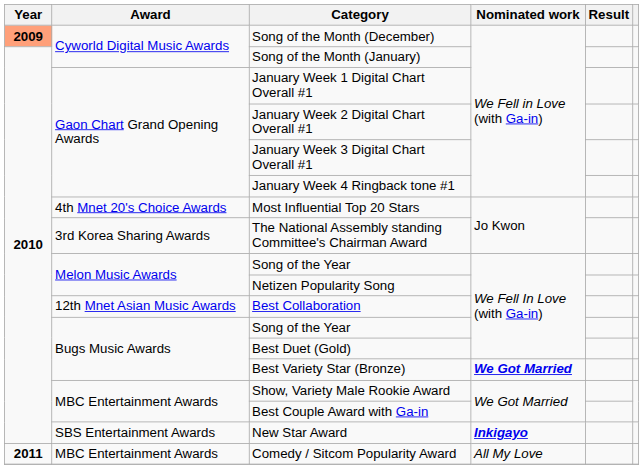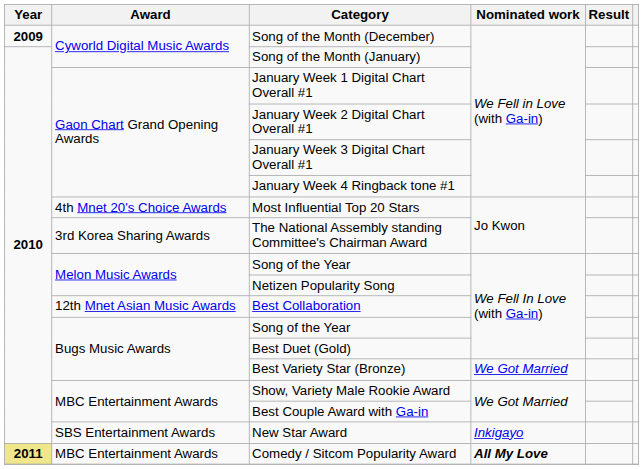Song of the Month (December) | Year: lightsalmon background -> no background
Best Variety Star (Bronze) | Nominated work: bold -> normal
New Star Award | Nominated work: bold -> normal
Comedy / Sitcom Popularity Award | Year: no background -> khaki background
Comedy / Sitcom Popularity Award | Nominated work: normal -> bold
